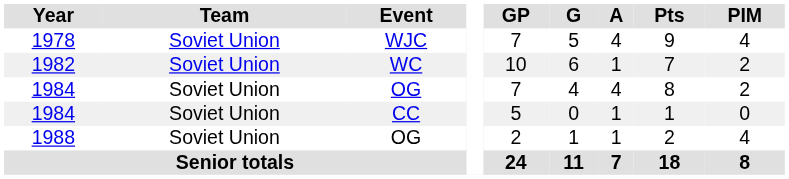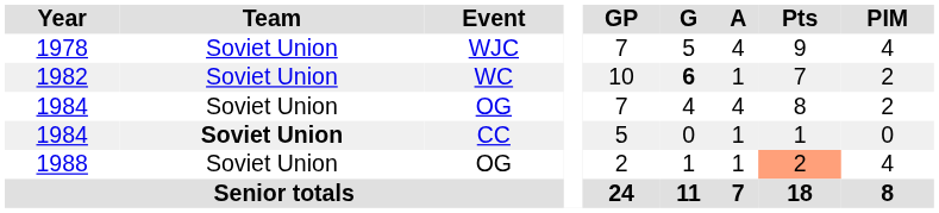1982 | G: normal -> bold
1984 / CC | Team: normal -> bold
1988 | Pts: no background -> lightsalmon background
